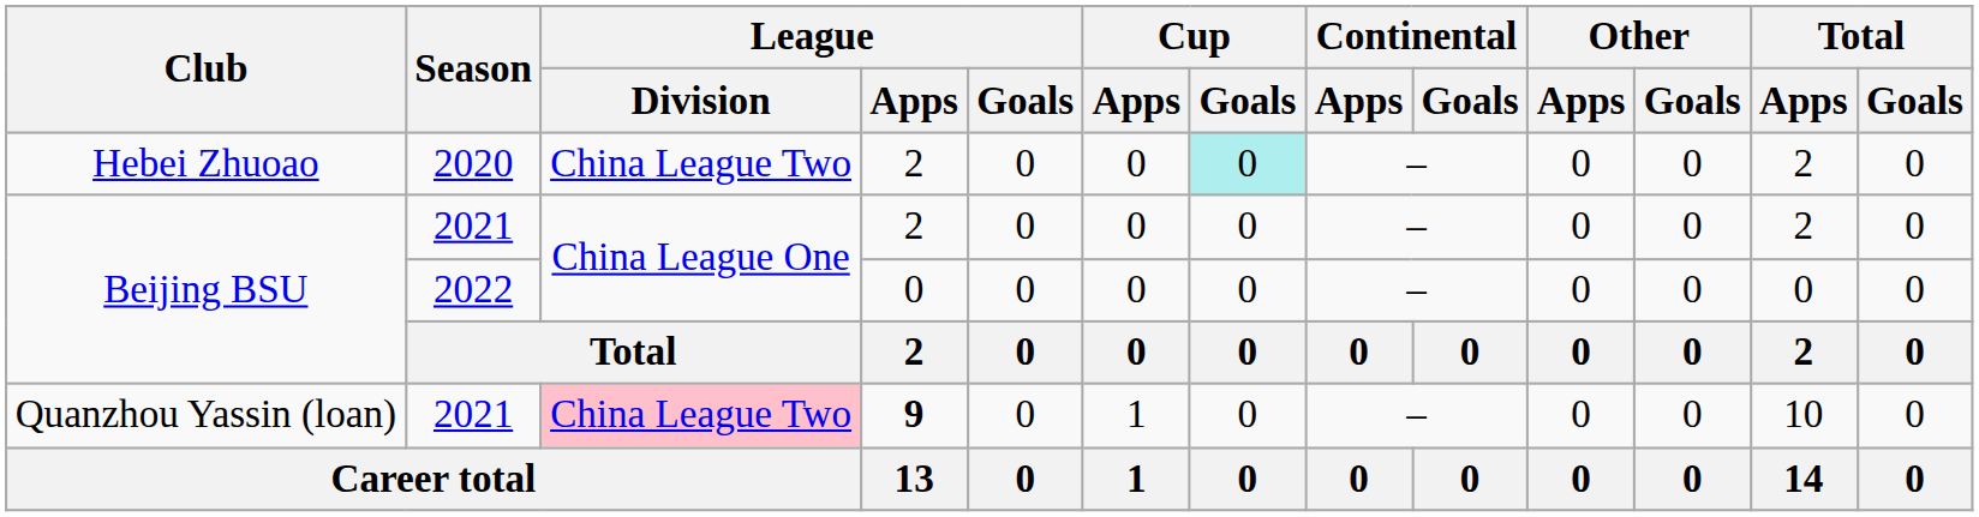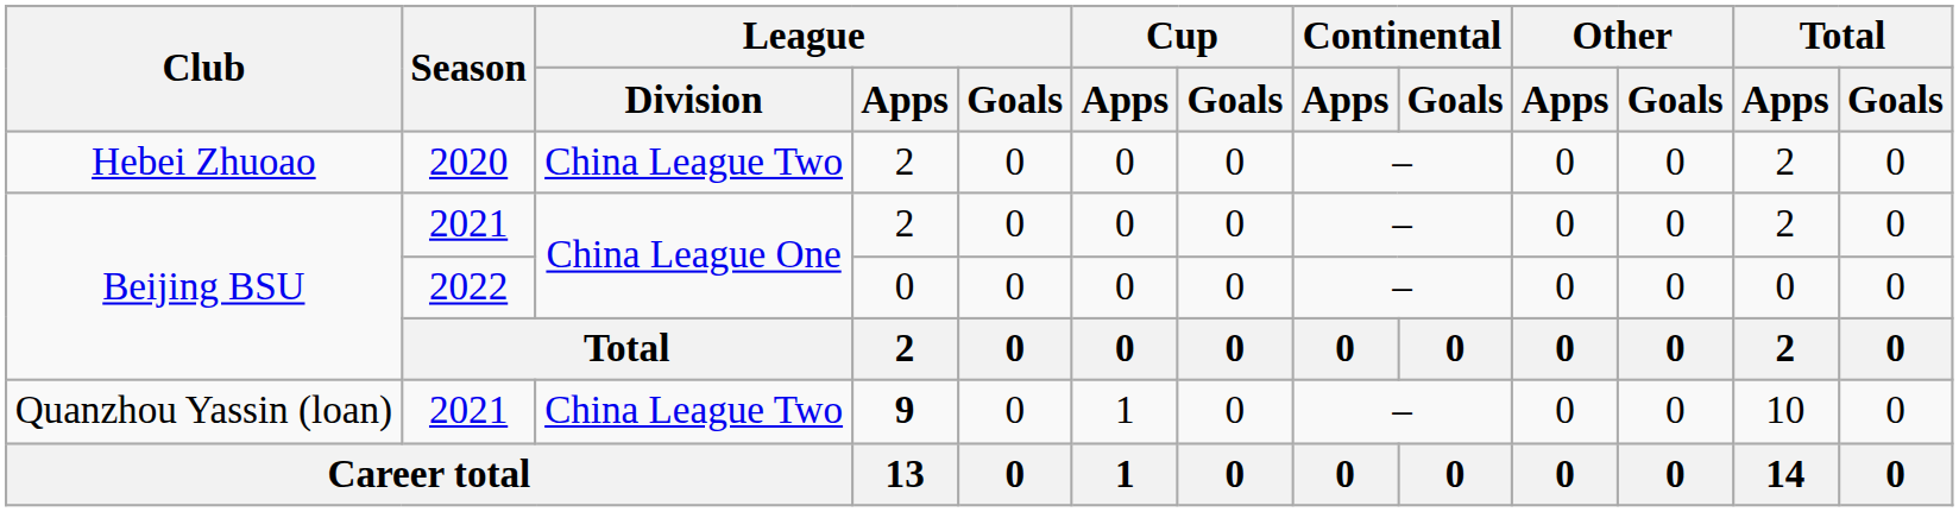Hebei Zhuoao | Cup / Goals: paleturquoise background -> no background
Quanzhou Yassin (loan) | League / Division: pink background -> no background
